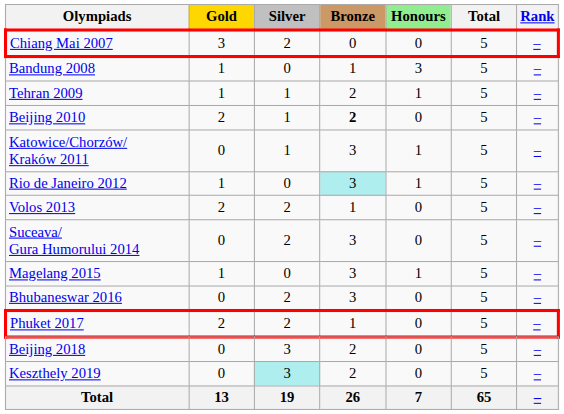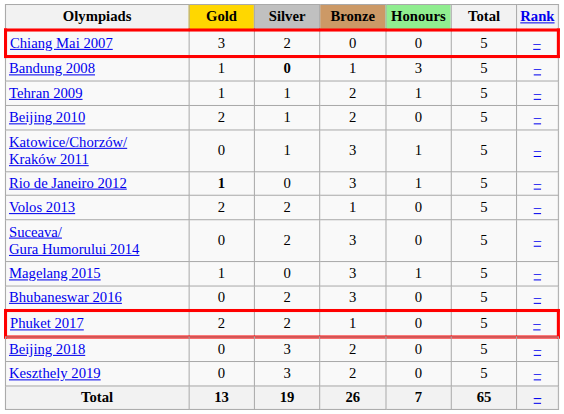Bandung 2008 | Silver: normal -> bold
Beijing 2010 | Bronze: bold -> normal
Rio de Janeiro 2012 | Gold: normal -> bold
Rio de Janeiro 2012 | Bronze: paleturquoise background -> no background
Keszthely 2019 | Silver: paleturquoise background -> no background
